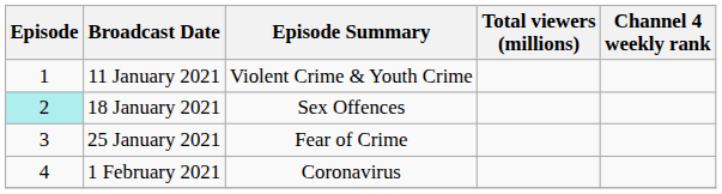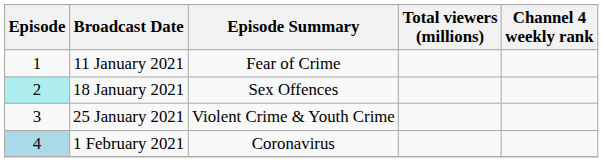11 January 2021 | Episode Summary: Violent Crime & Youth Crime -> Fear of Crime
25 January 2021 | Episode Summary: Fear of Crime -> Violent Crime & Youth Crime
1 February 2021 | Episode: no background -> lightblue background
